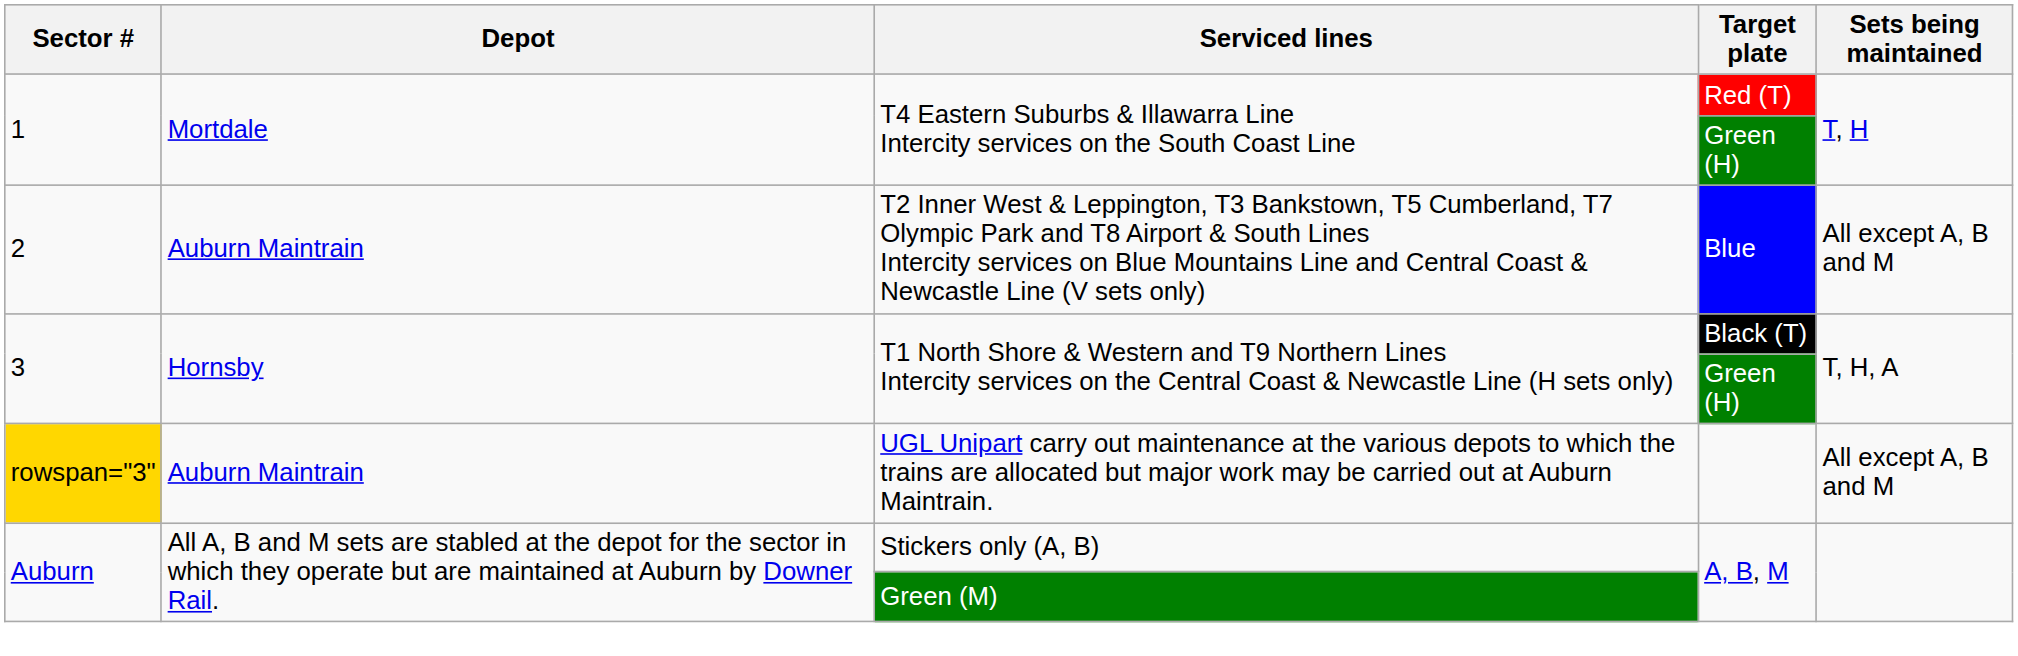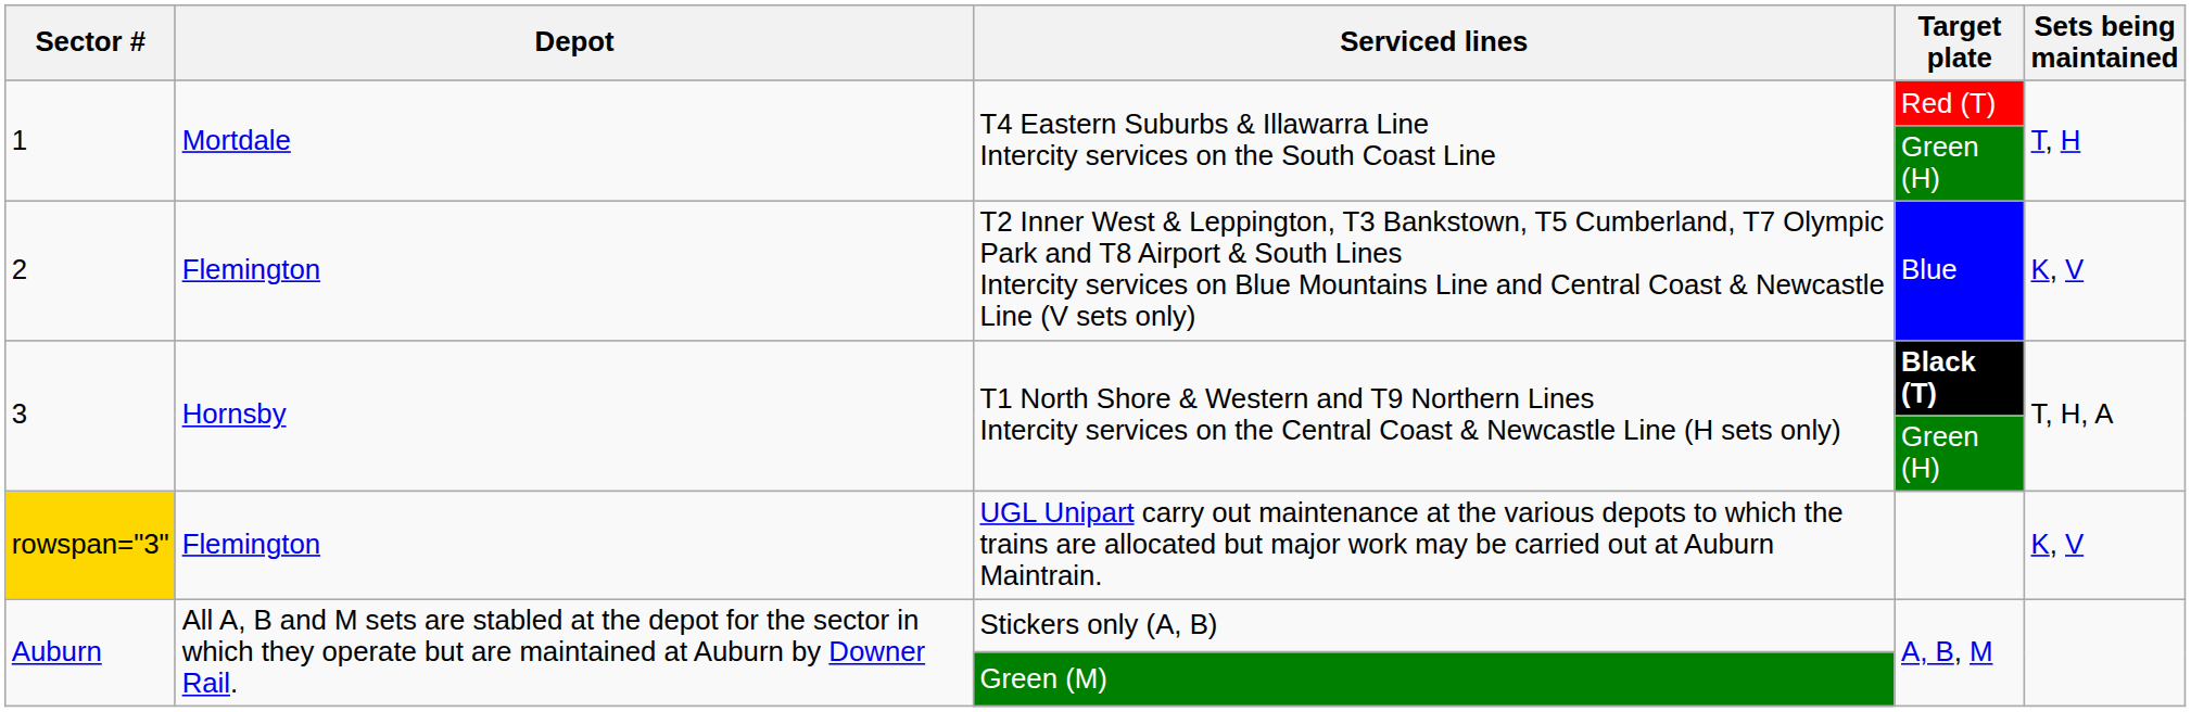row 4 | Depot: Auburn Maintrain -> Flemington
row 4 | Sets being maintained: All except A, B and M -> K, V
row 5 | Target plate: normal -> bold
row 7 | Depot: Auburn Maintrain -> Flemington
row 7 | Sets being maintained: All except A, B and M -> K, V
